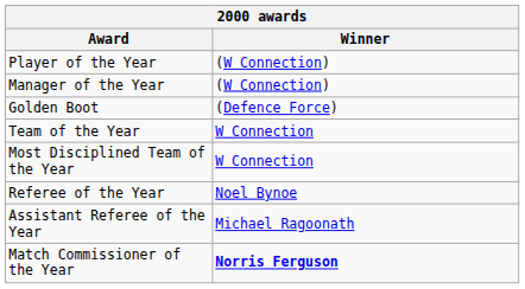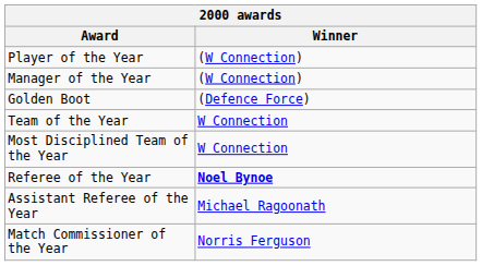Referee of the Year | Winner: normal -> bold
Match Commissioner of the Year | Winner: bold -> normal
